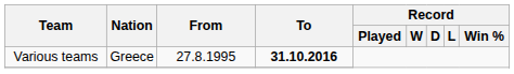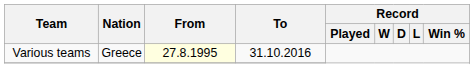Various teams | From: no background -> lightyellow background
Various teams | To: bold -> normal
